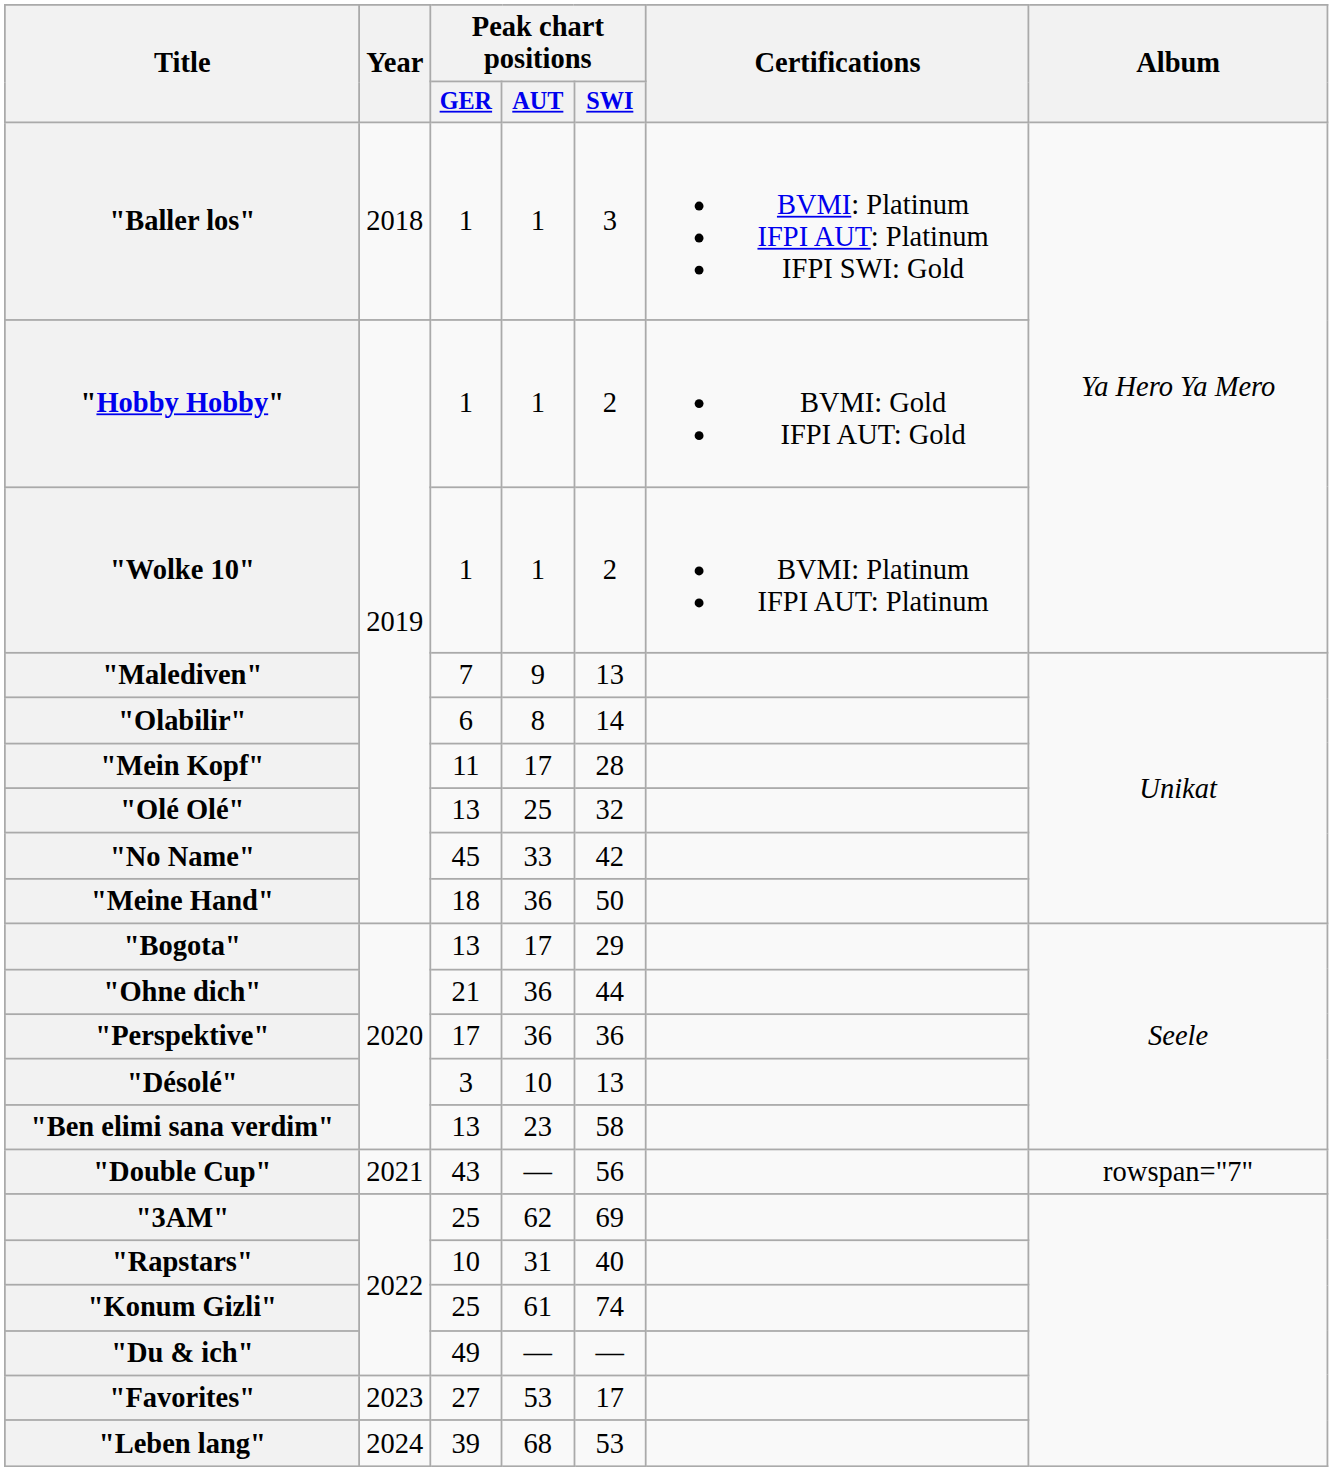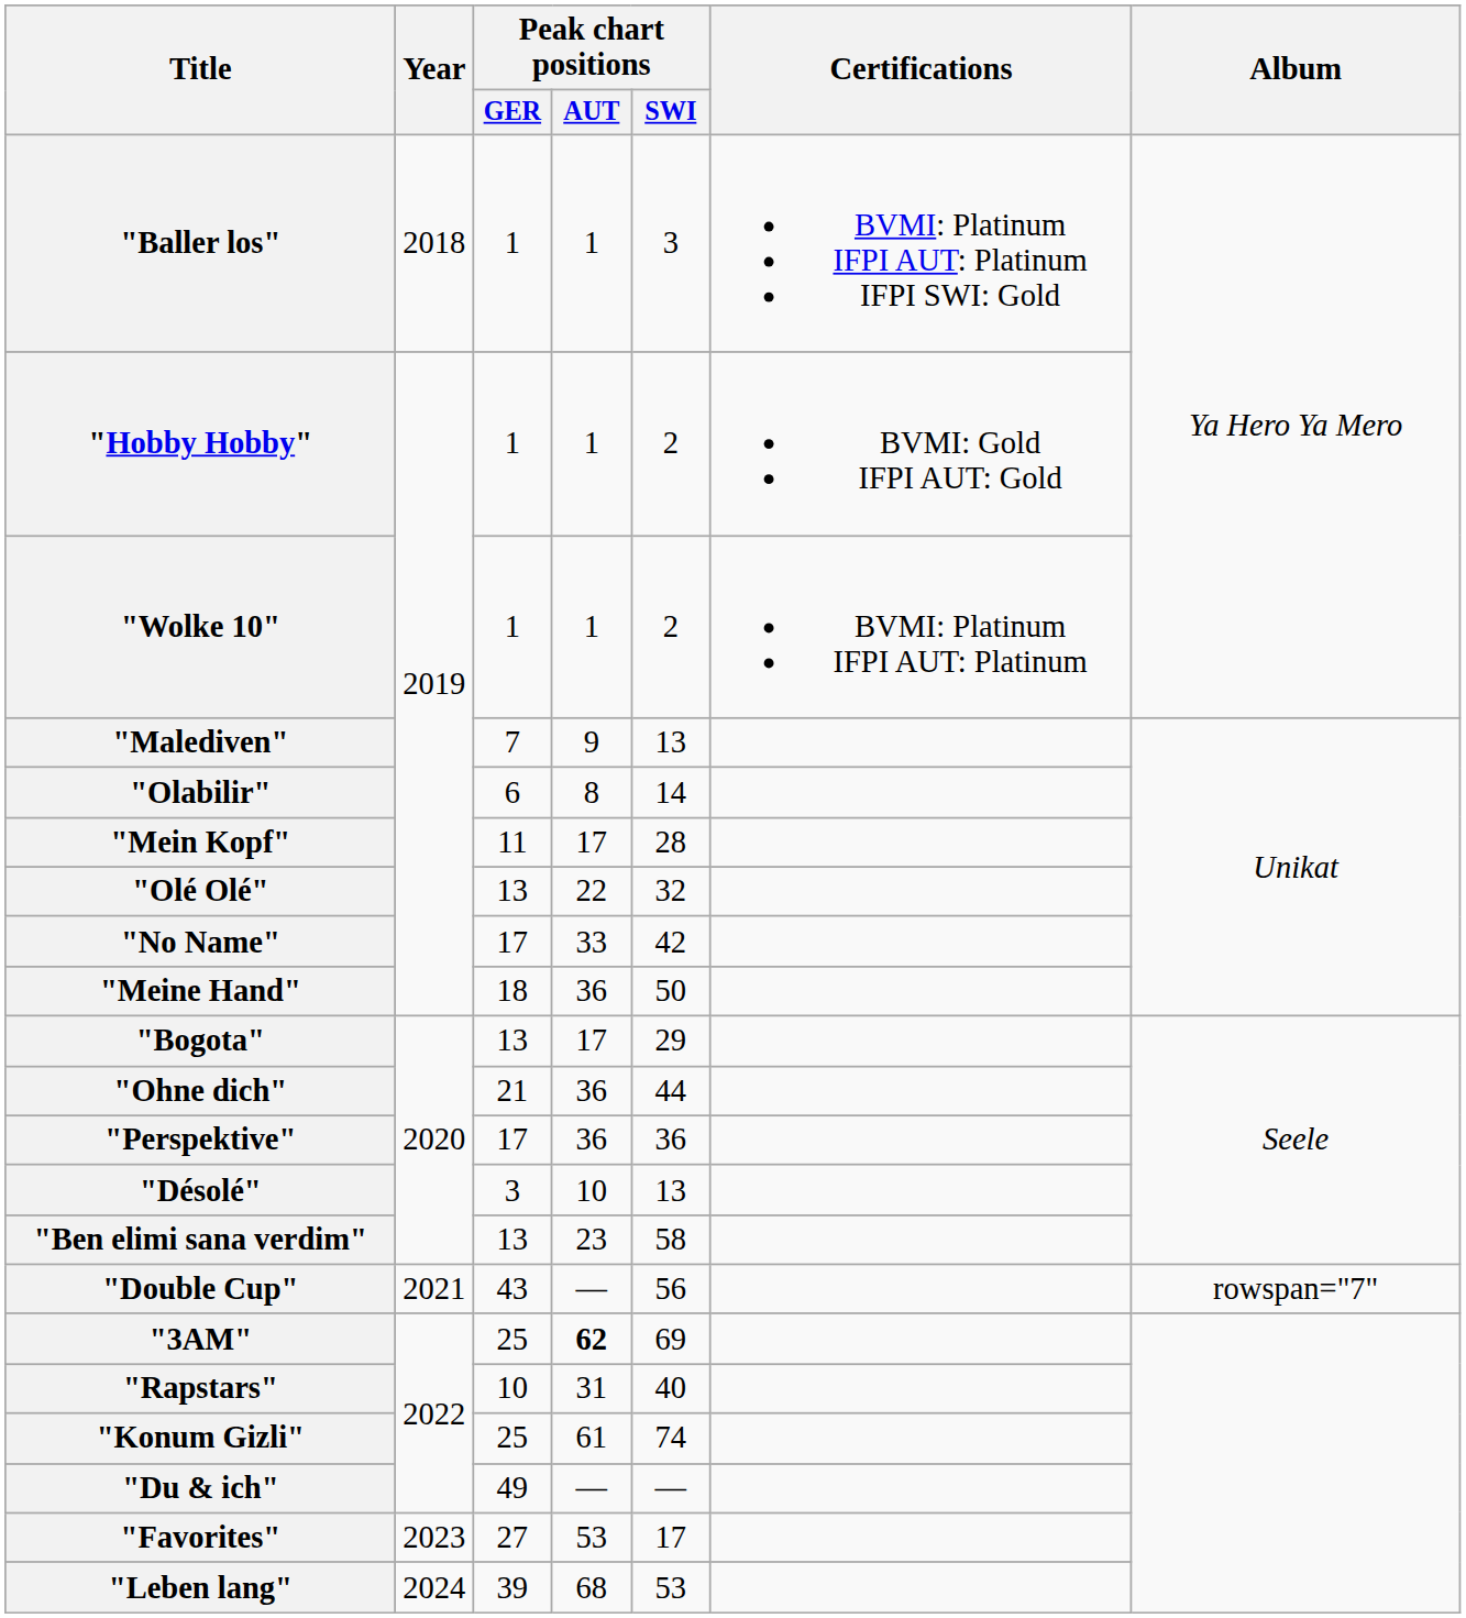"Olé Olé" | Peak chart positions / AUT: 25 -> 22
"No Name" | Peak chart positions / GER: 45 -> 17
"3AM" | Peak chart positions / AUT: normal -> bold
